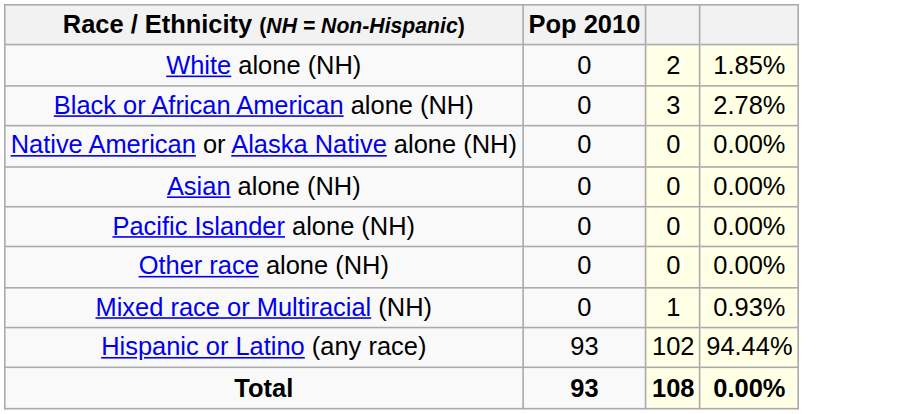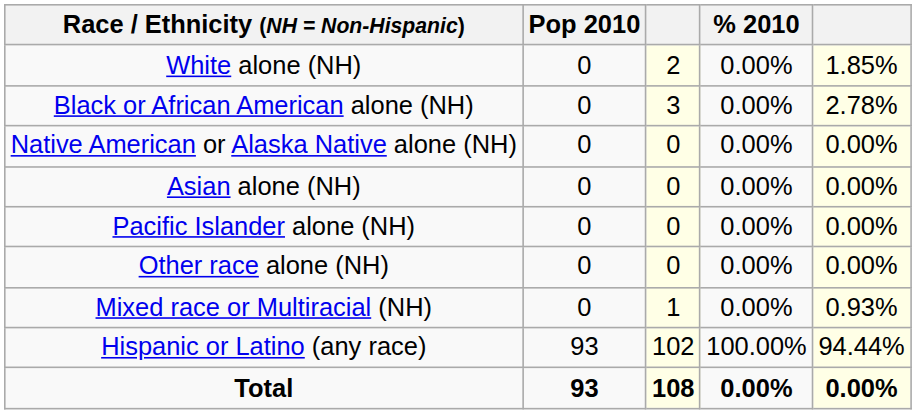+ column: % 2010 | 0.00% | 0.00% | 0.00% | 0.00% | 0.00% | 0.00% | 0.00% | 100.00% | 0.00%
